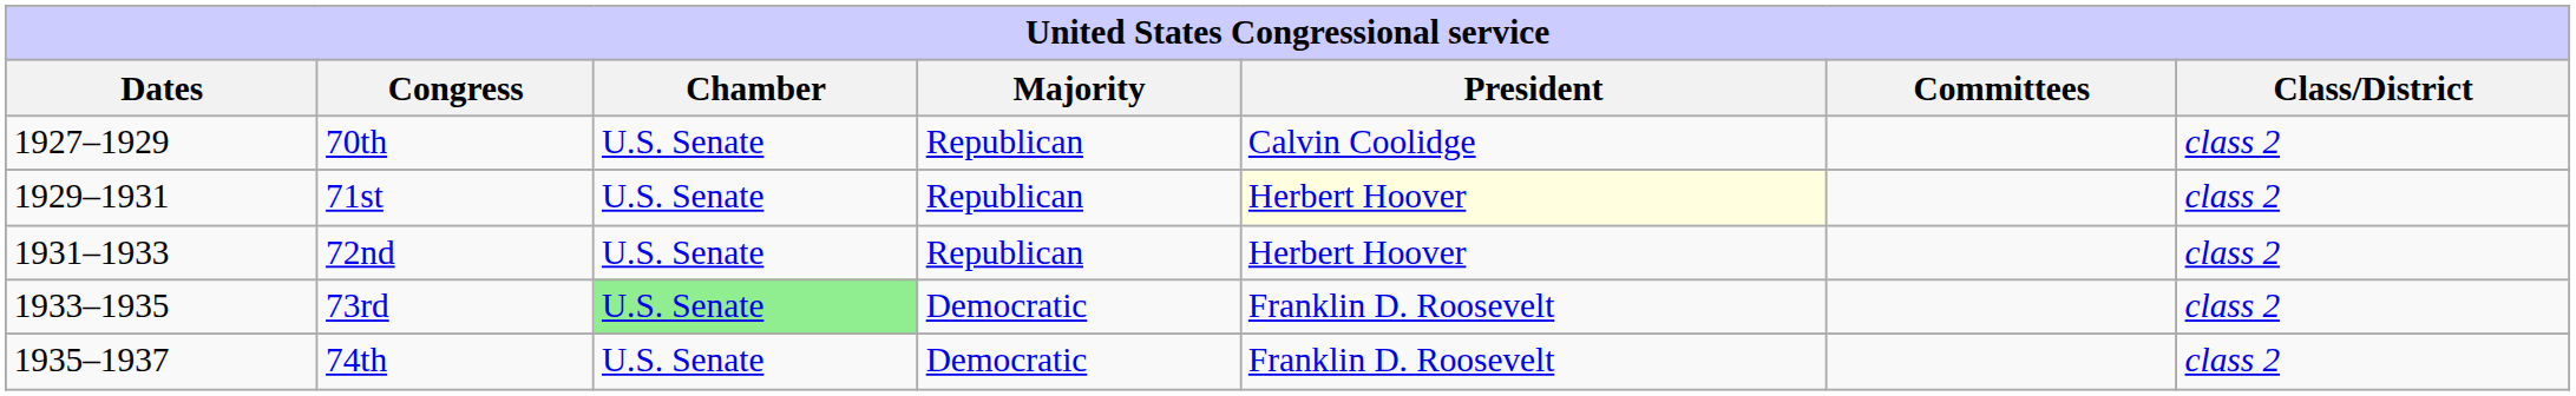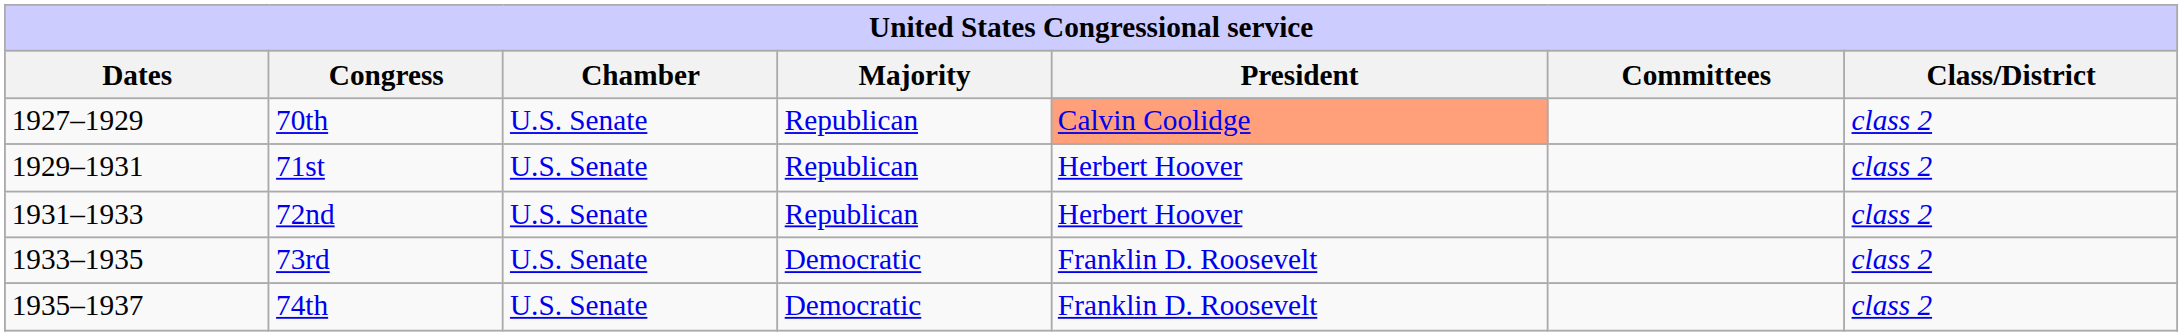70th | President: no background -> lightsalmon background
71st | President: lightyellow background -> no background
73rd | Chamber: lightgreen background -> no background
